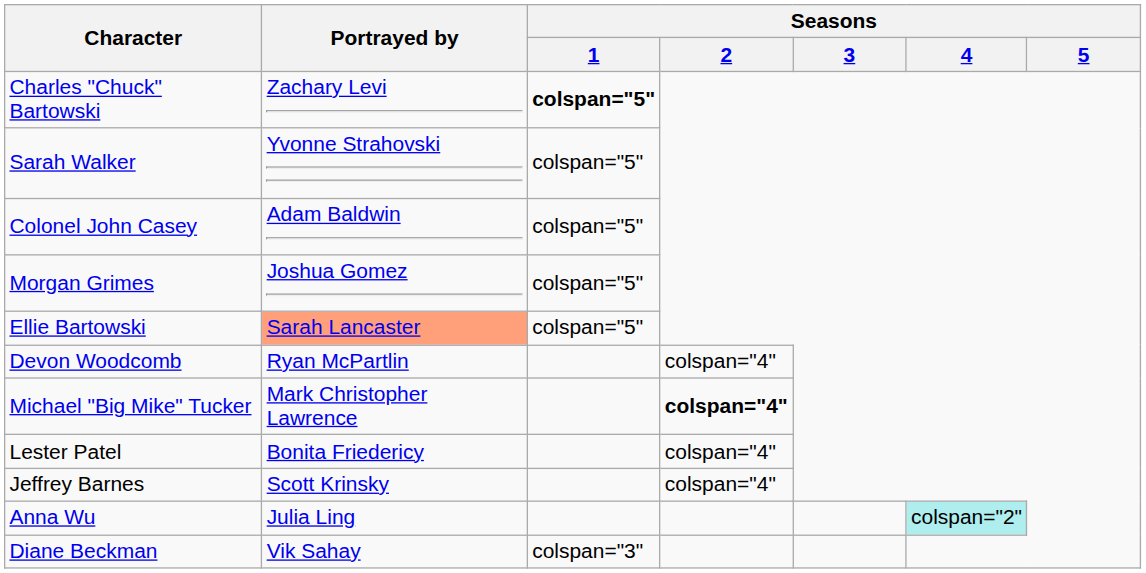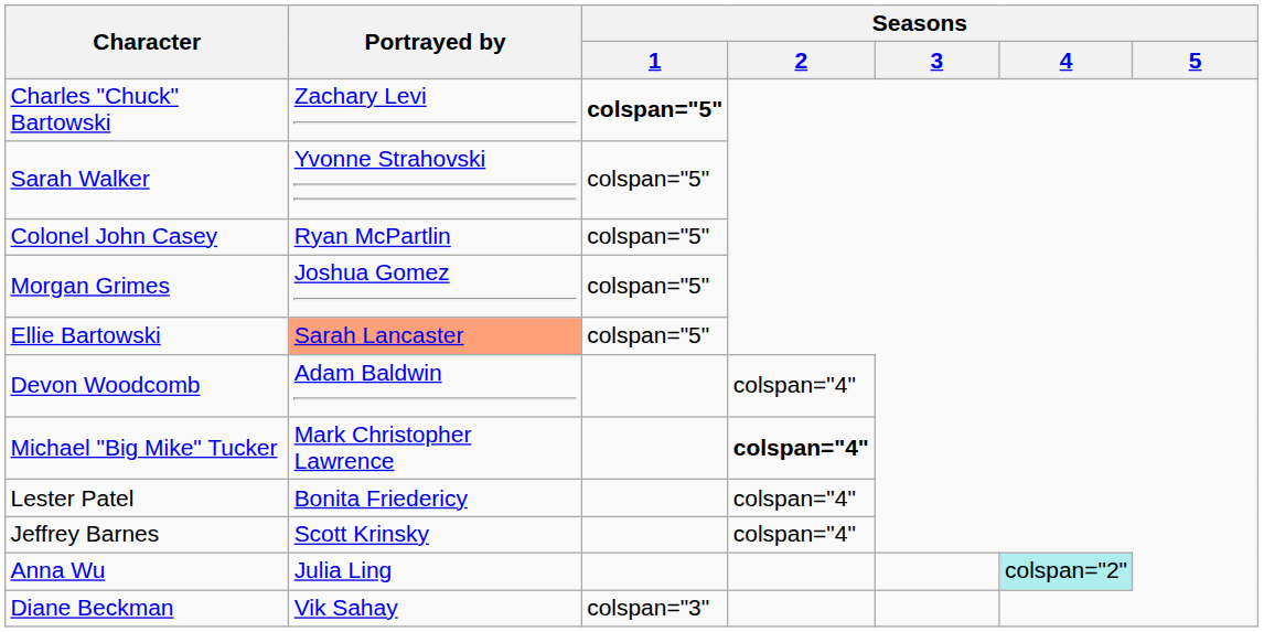Colonel John Casey | Portrayed by: Adam Baldwin -> Ryan McPartlin
Devon Woodcomb | Portrayed by: Ryan McPartlin -> Adam Baldwin
